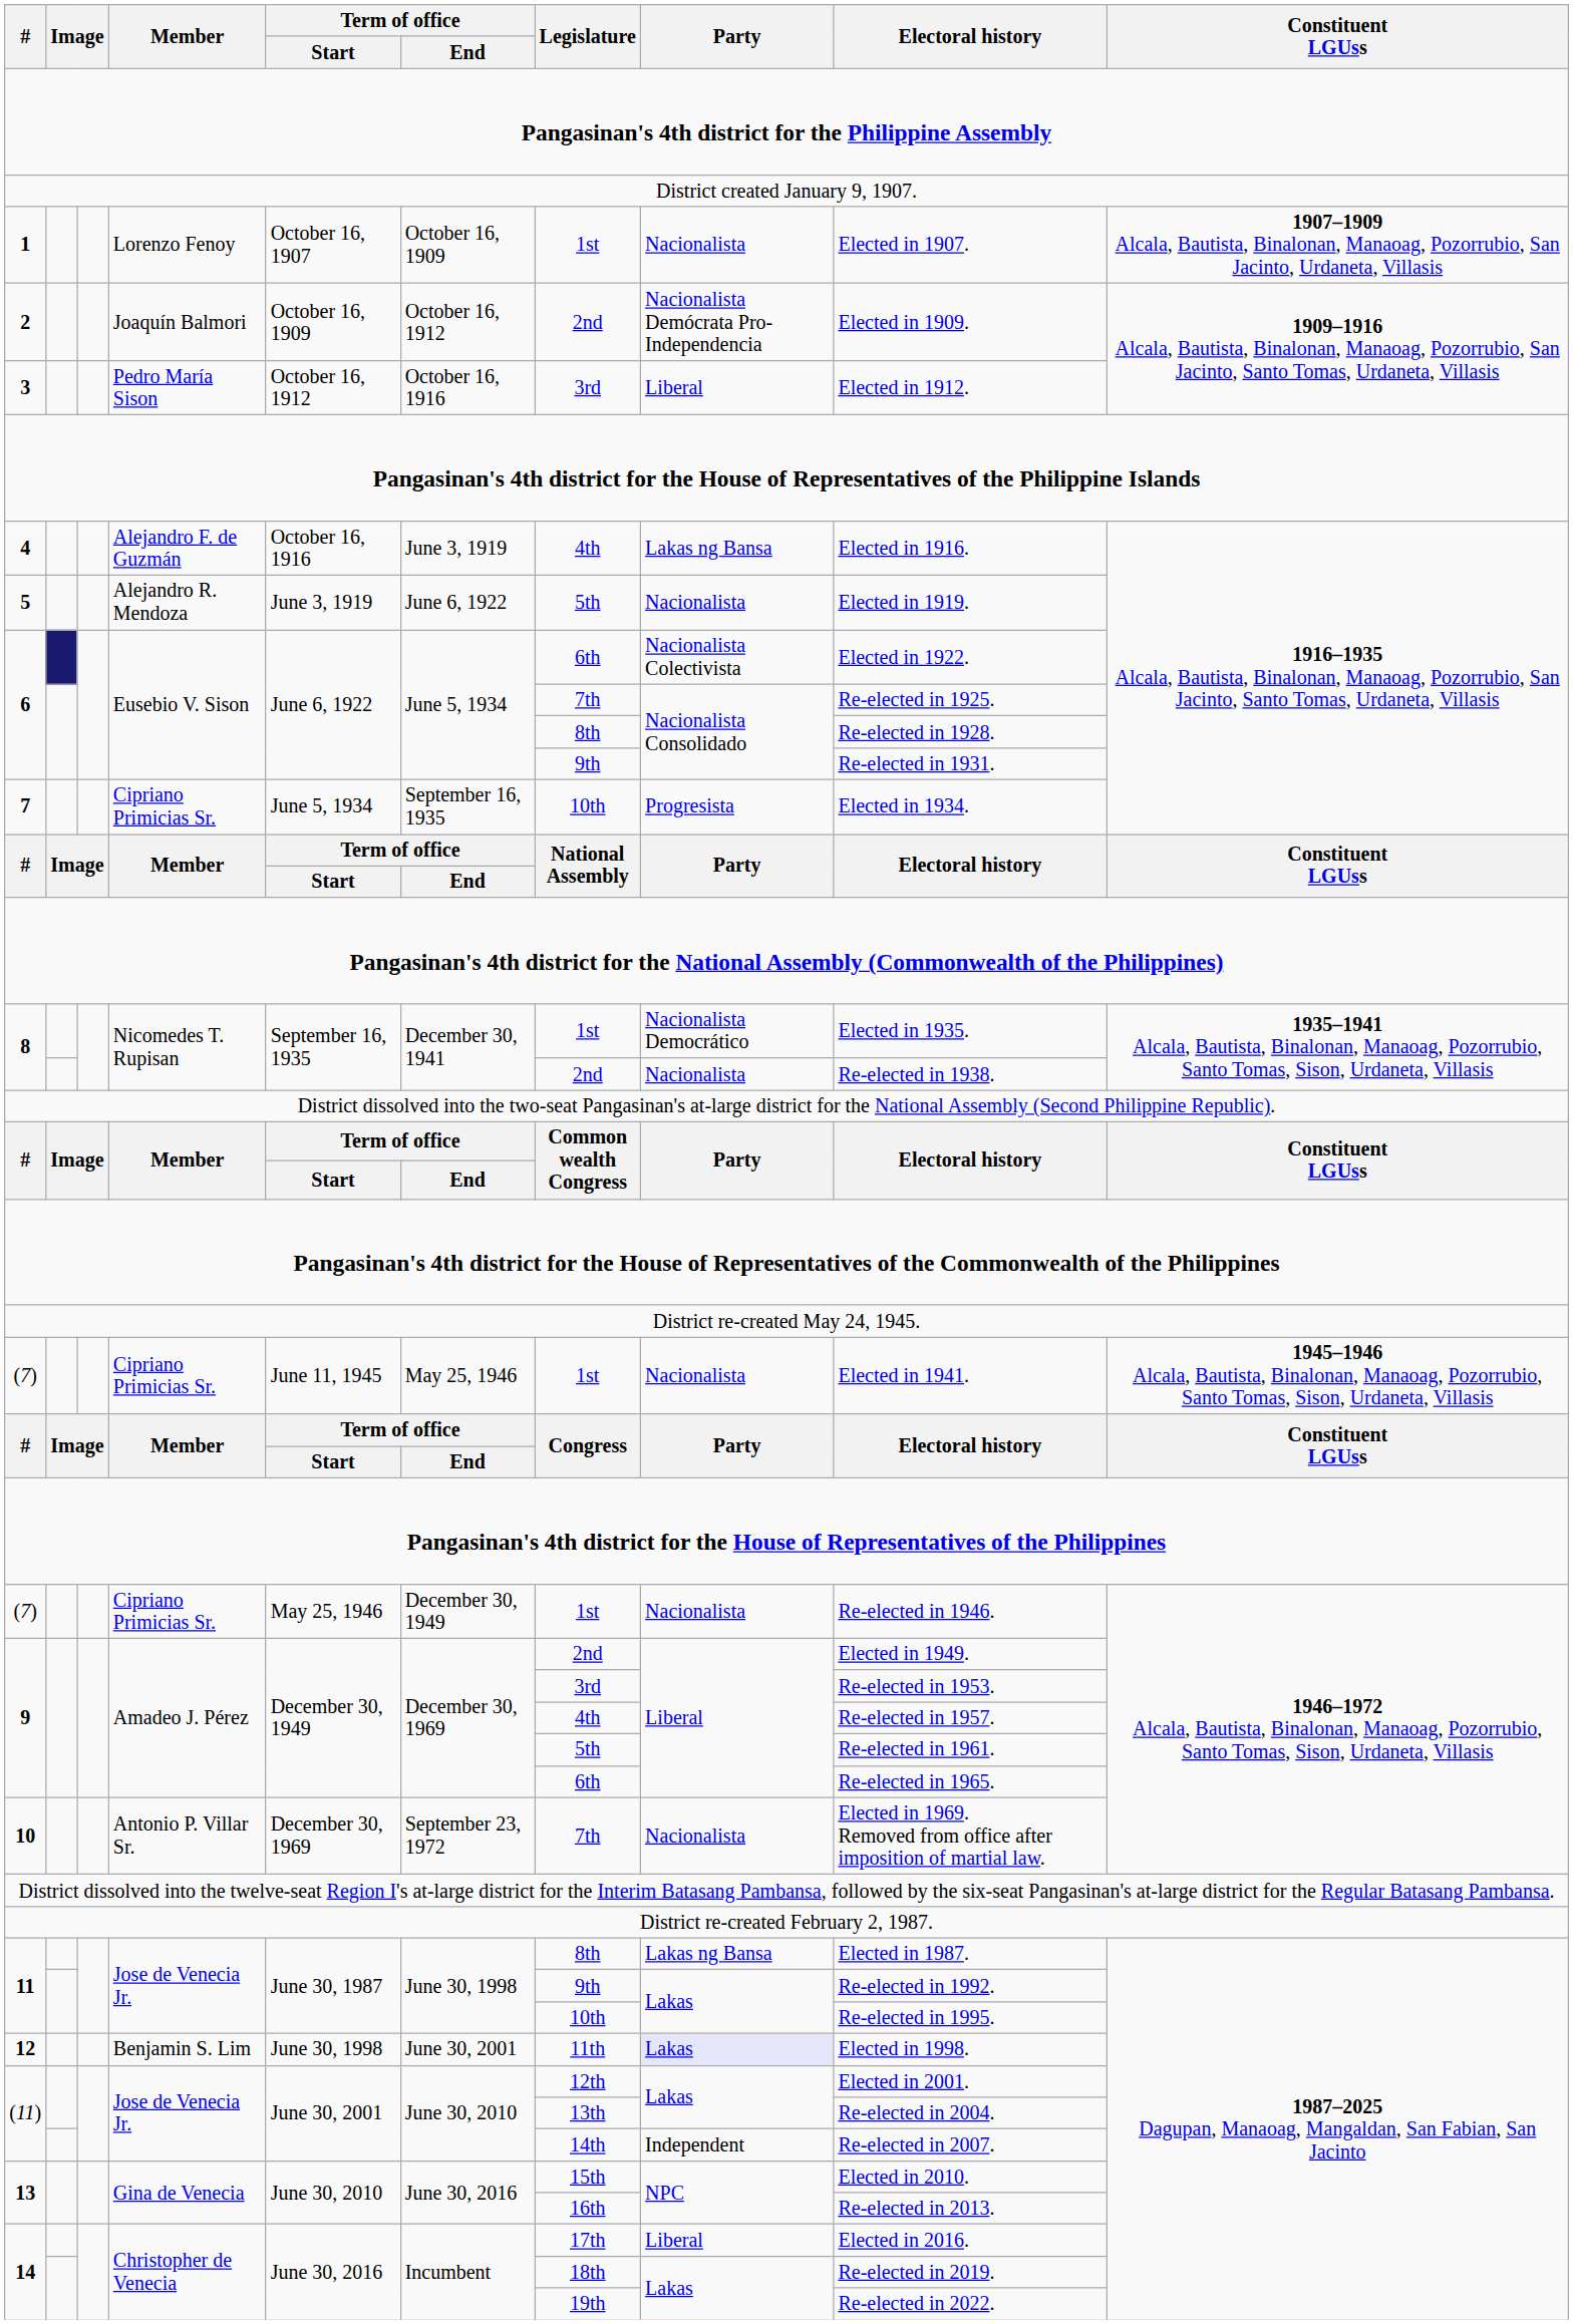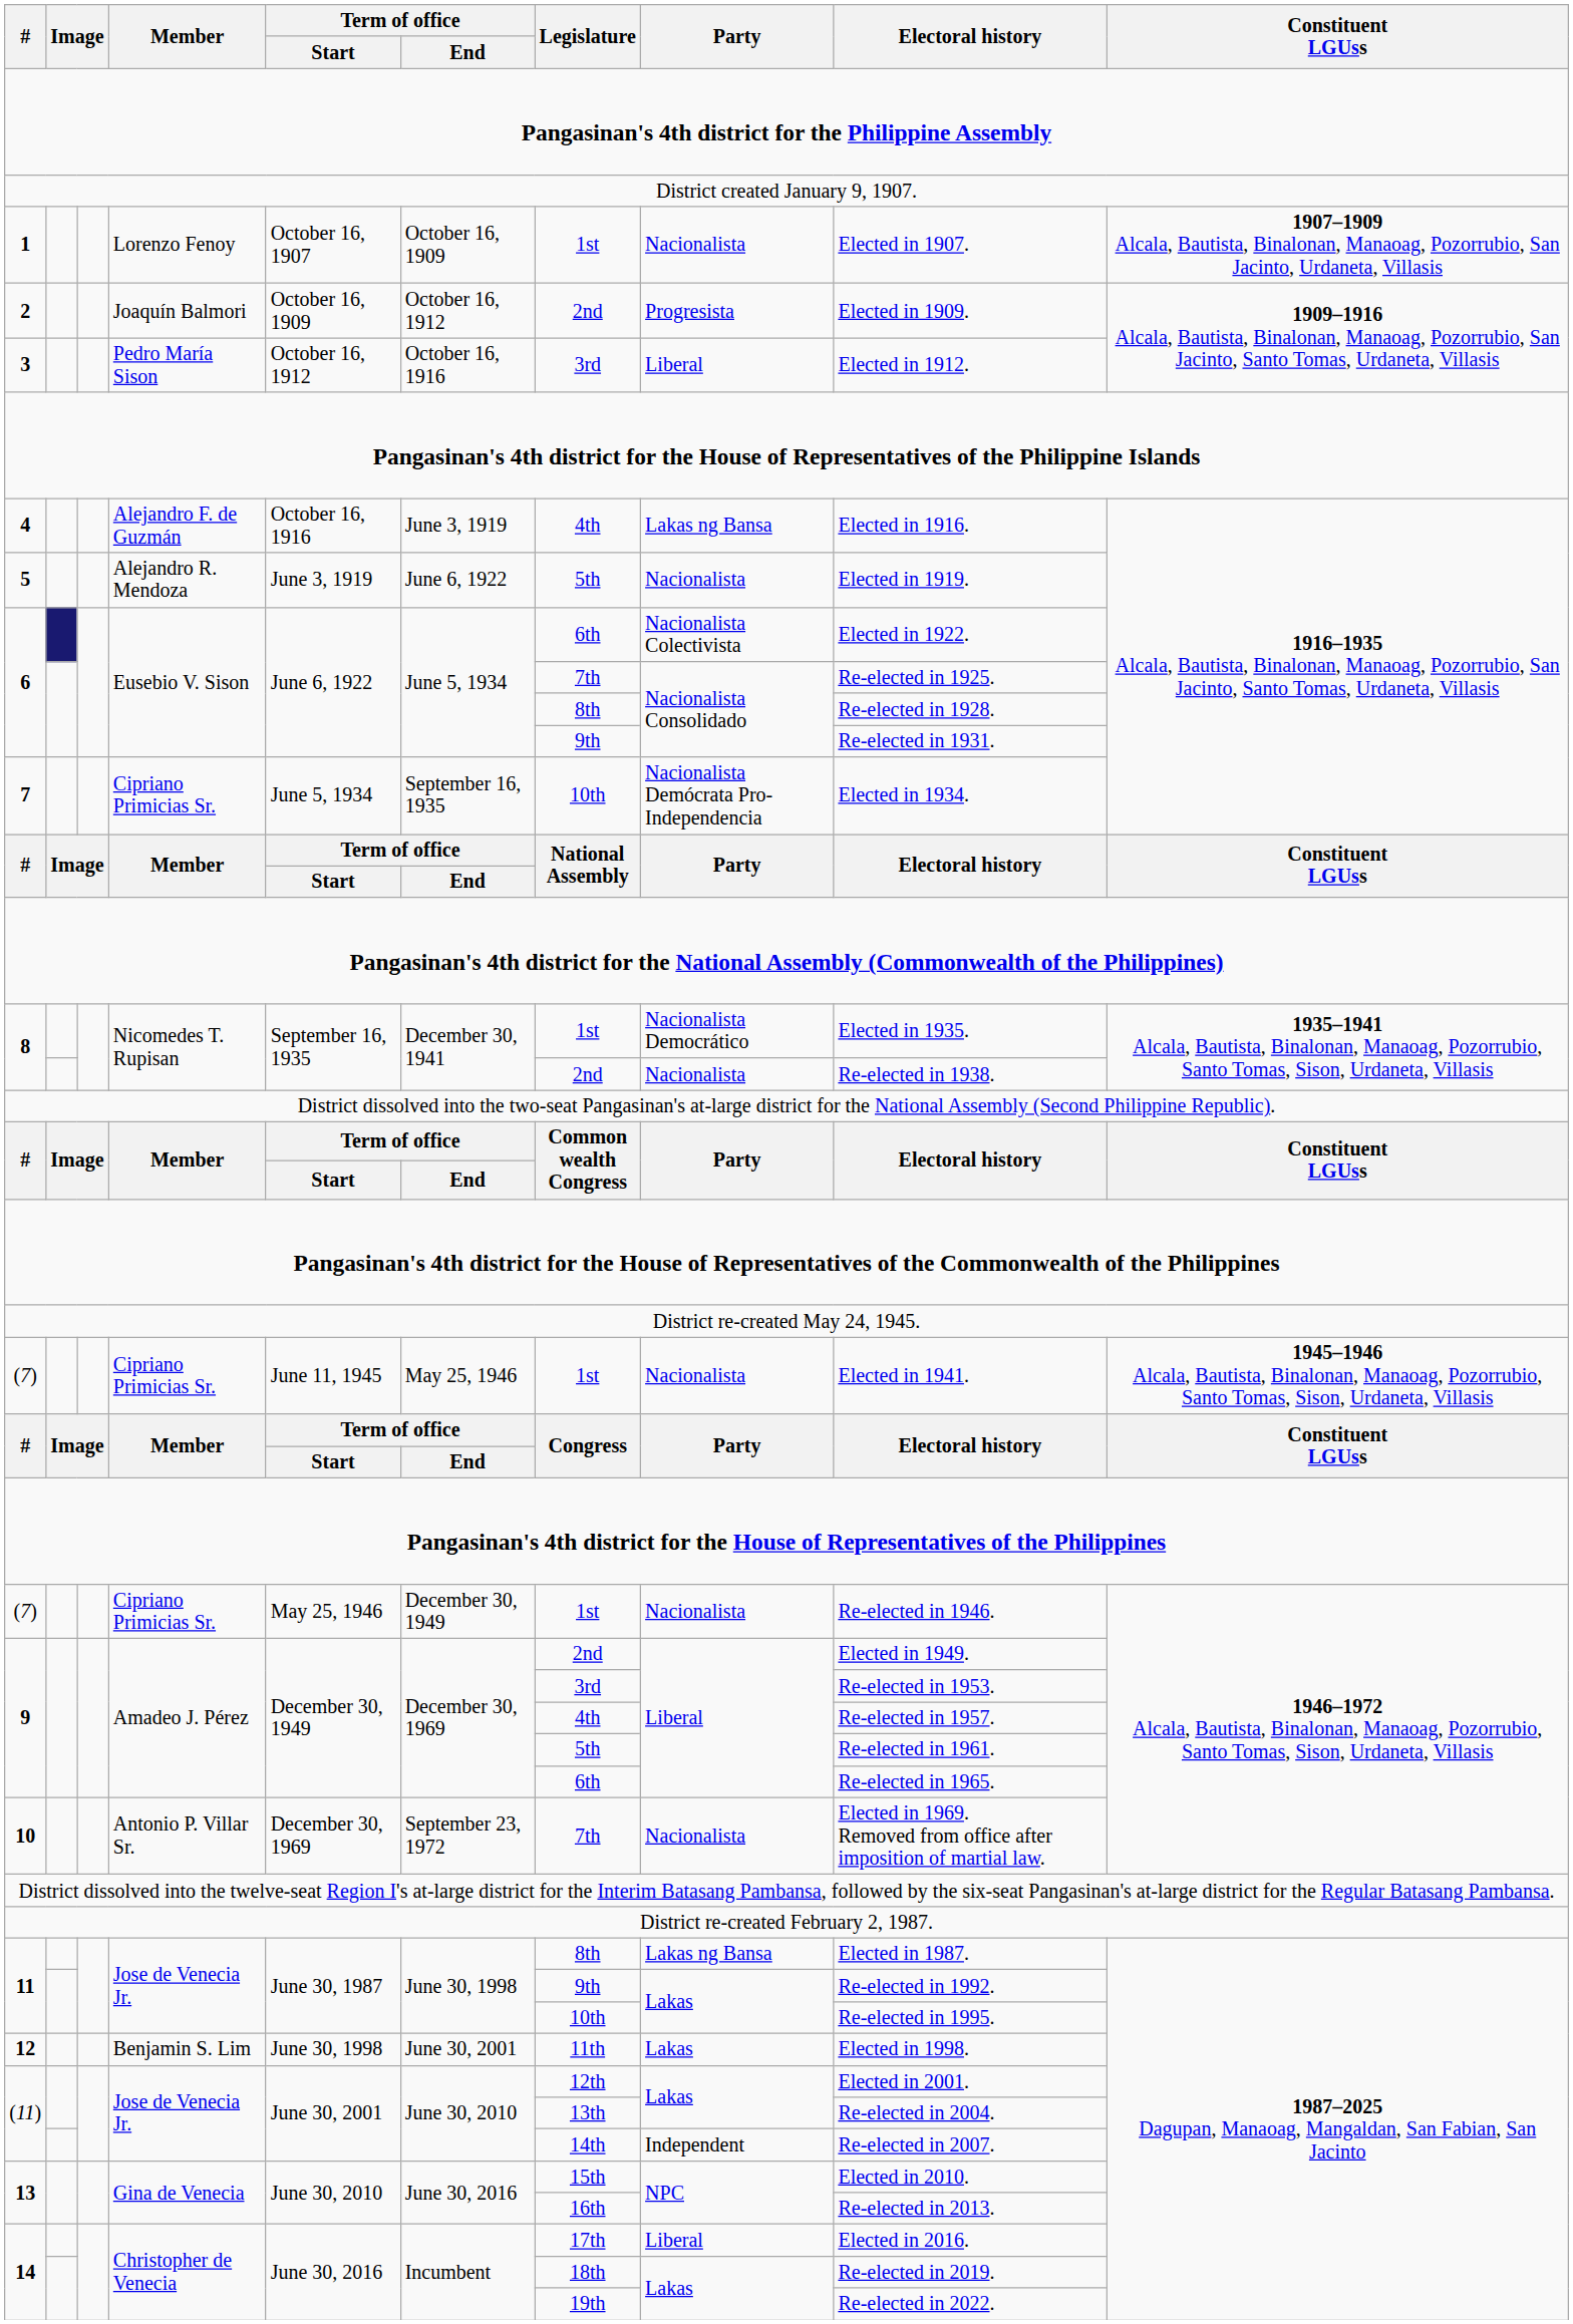2 | Party: Nacionalista Demócrata Pro-Independencia -> Progresista
7 | Party: Progresista -> Nacionalista Demócrata Pro-Independencia
12 | Party: lavender background -> no background
